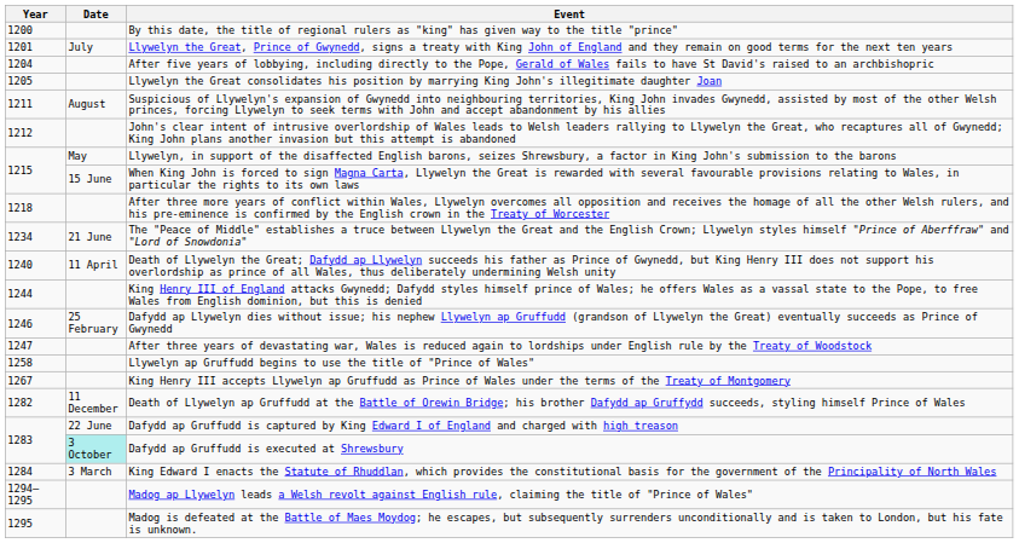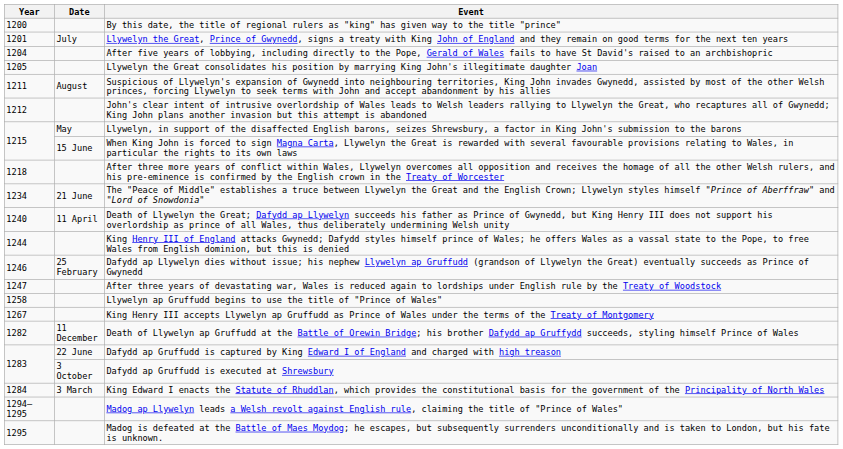Dafydd ap Gruffudd is executed at Shrewsbury | Date: paleturquoise background -> no background
